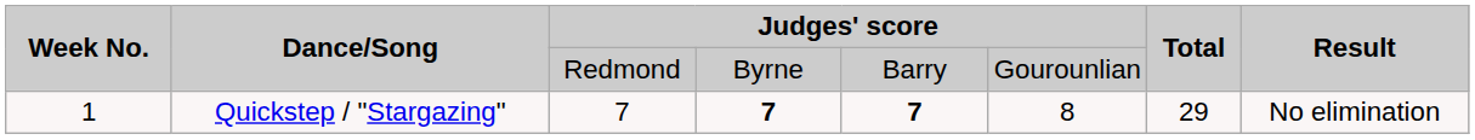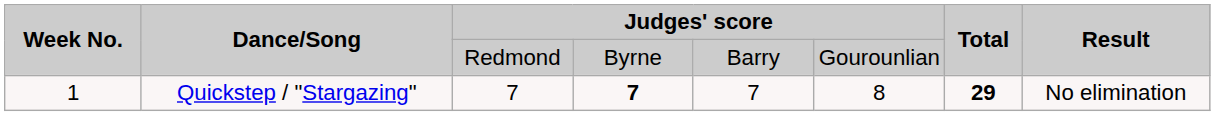1 | column 5: bold -> normal
1 | Total: normal -> bold
